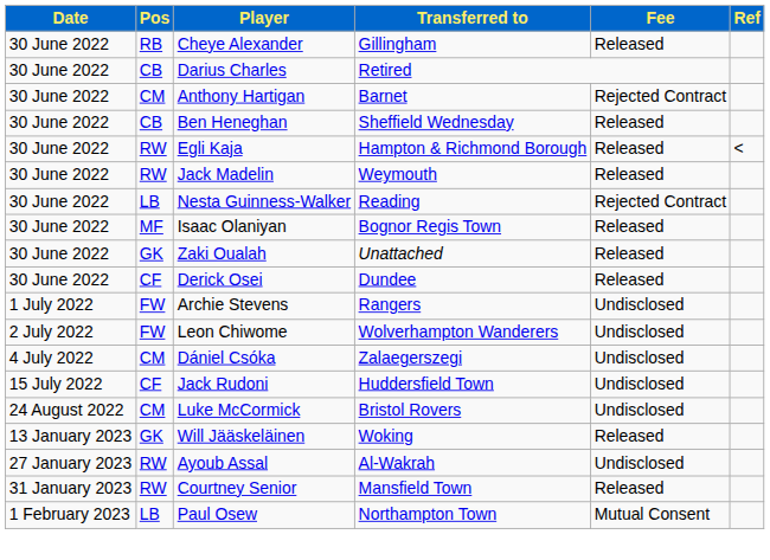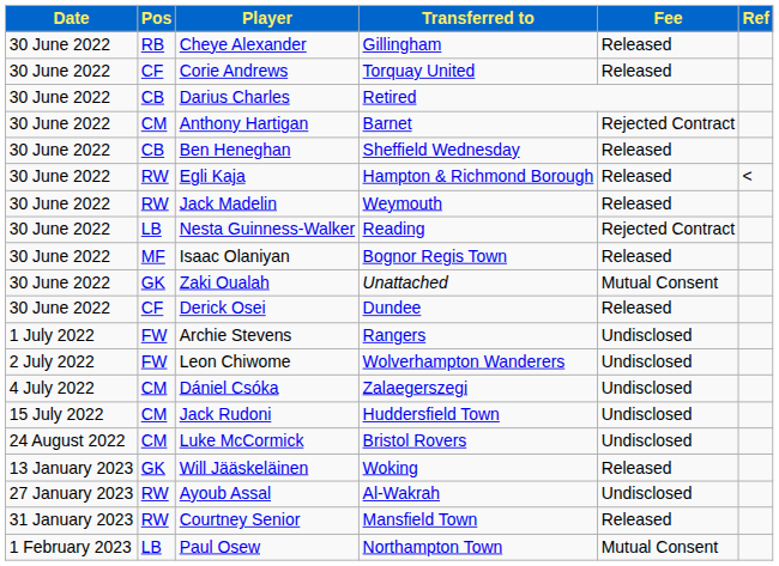+ row: 30 June 2022 | CF | Corie Andrews | Torquay United | Released
Zaki Oualah | Fee: Released -> Mutual Consent
Jack Rudoni | Pos: CF -> CM
